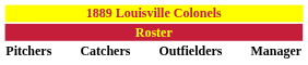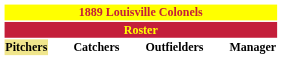Pitchers | column 1: no background -> khaki background
